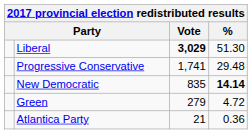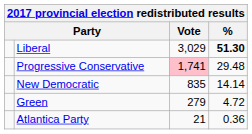Liberal | Vote: bold -> normal
Liberal | %: normal -> bold
Progressive Conservative | Vote: no background -> pink background
New Democratic | %: bold -> normal
